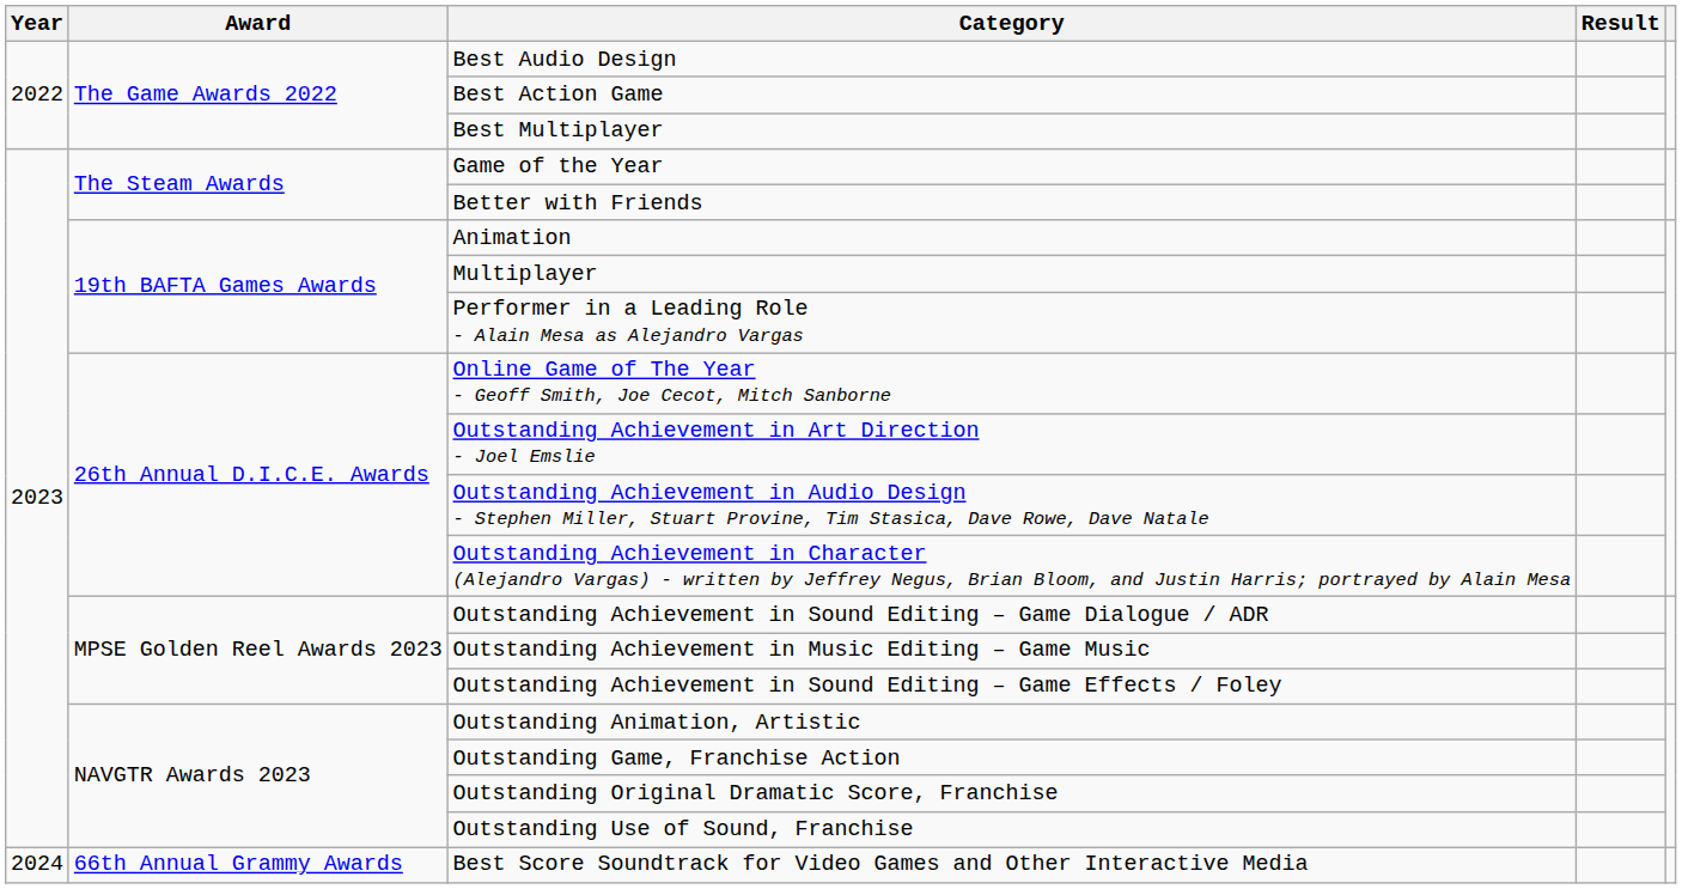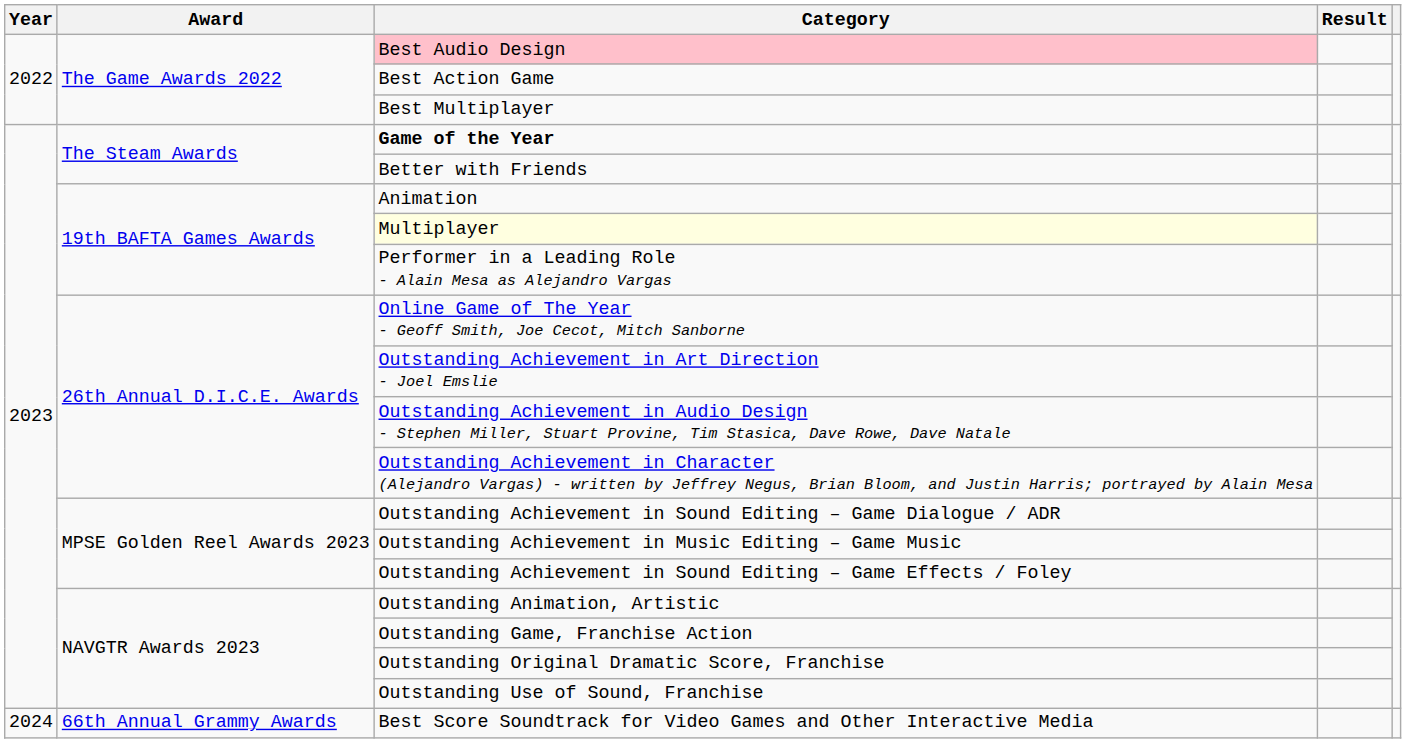Best Audio Design | Category: no background -> pink background
Game of the Year | Category: normal -> bold
Multiplayer | Category: no background -> lightyellow background
